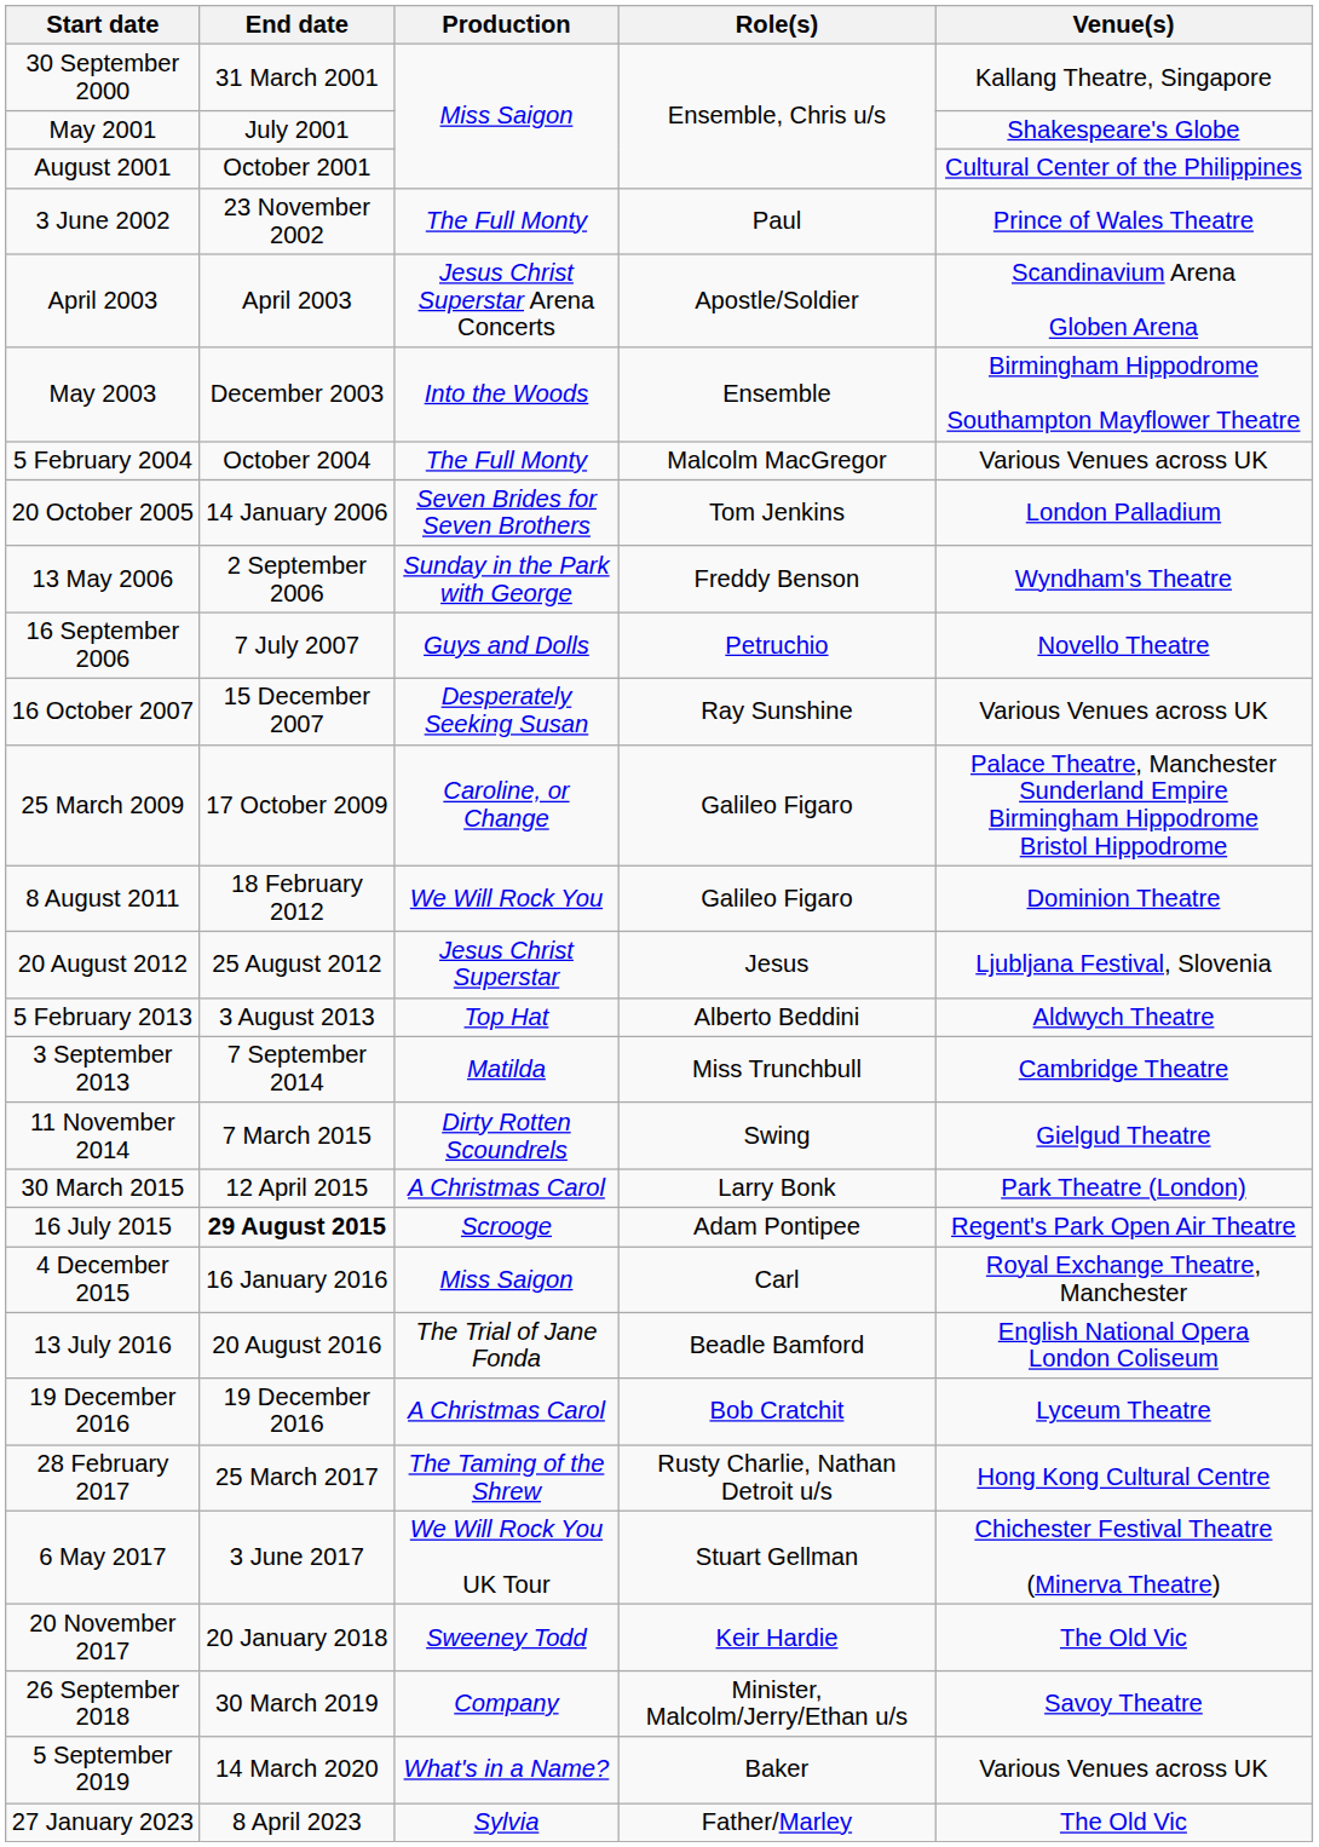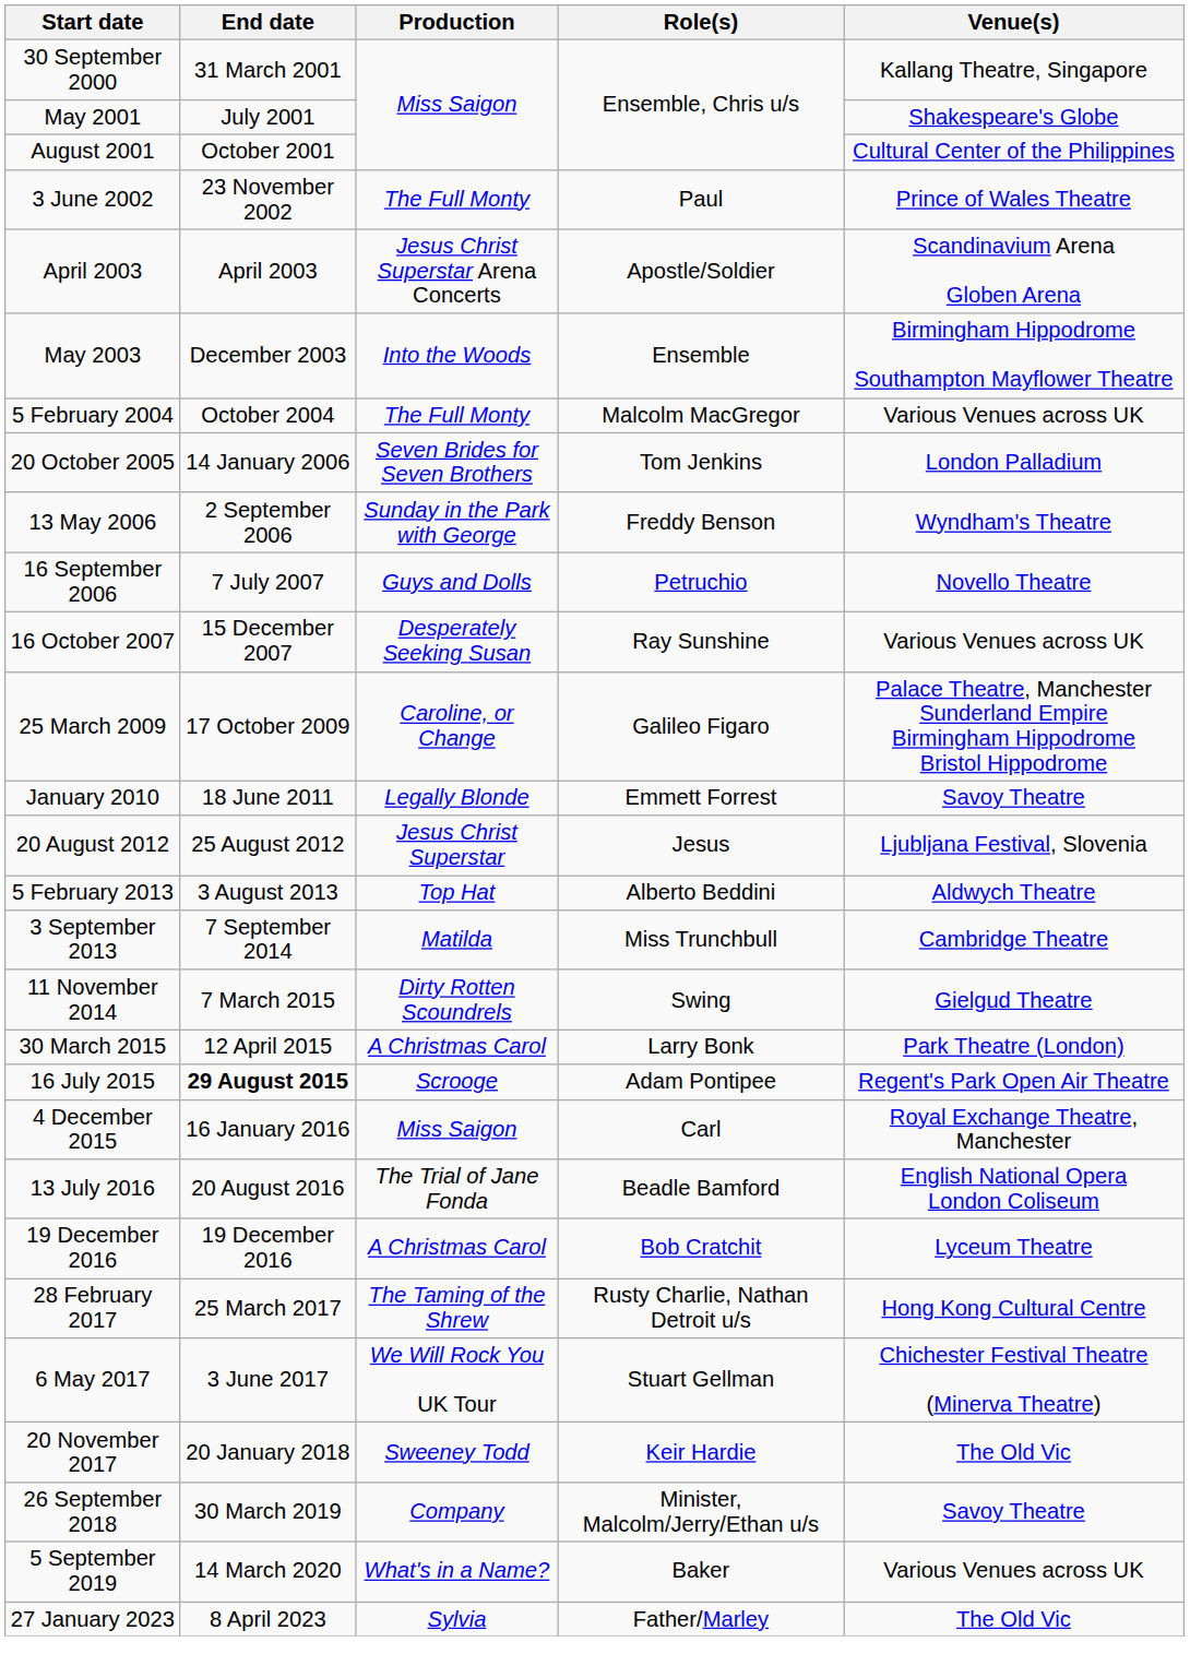+ row: January 2010 | 18 June 2011 | Legally Blonde | Emmett Forrest | Savoy Theatre
- row: 8 August 2011 | 18 February 2012 | We Will Rock You | Galileo Figaro | Dominion Theatre
